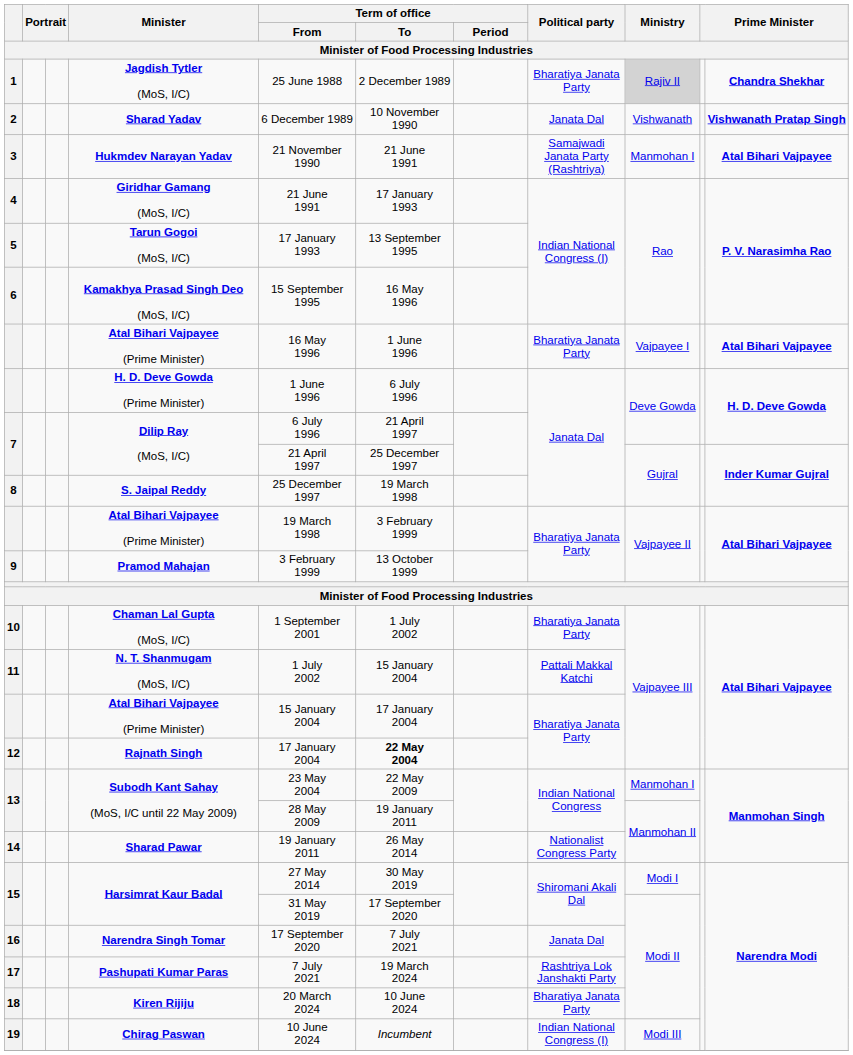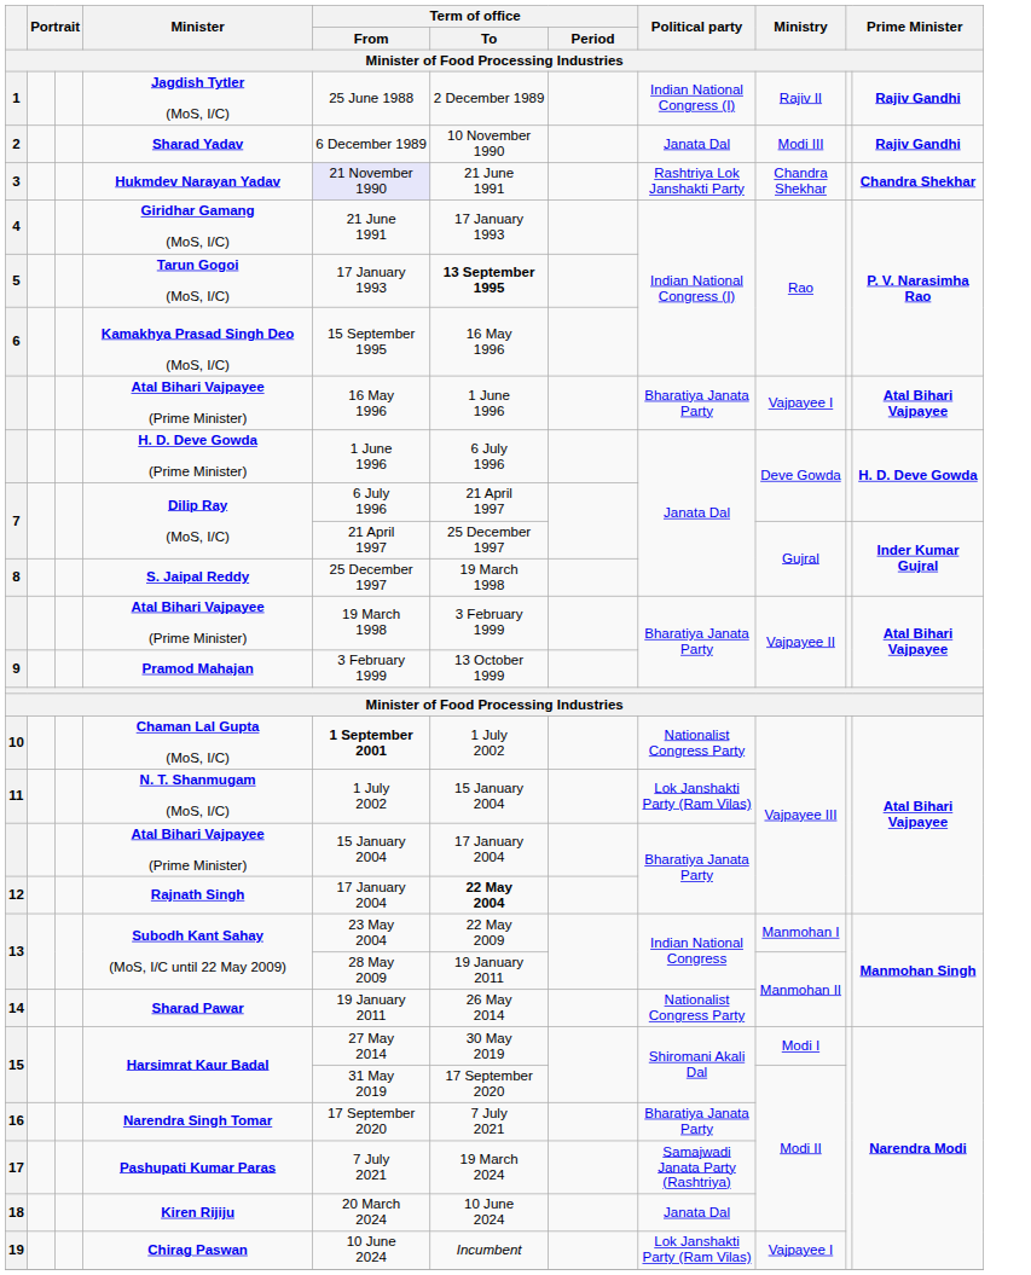Jagdish Tytler (MoS, I/C) | Political party: Bharatiya Janata Party -> Indian National Congress (I)
Jagdish Tytler (MoS, I/C) | Ministry: lightgrey background -> no background
Jagdish Tytler (MoS, I/C) | column 11: Chandra Shekhar -> Rajiv Gandhi
Sharad Yadav | Ministry: Vishwanath -> Modi III
Sharad Yadav | column 11: Vishwanath Pratap Singh -> Rajiv Gandhi
Hukmdev Narayan Yadav | Term of office / From: no background -> lavender background
Hukmdev Narayan Yadav | Political party: Samajwadi Janata Party (Rashtriya) -> Rashtriya Lok Janshakti Party
Hukmdev Narayan Yadav | Ministry: Manmohan I -> Chandra Shekhar
Hukmdev Narayan Yadav | column 11: Atal Bihari Vajpayee -> Chandra Shekhar
Tarun Gogoi (MoS, I/C) | Term of office / To: normal -> bold
Chaman Lal Gupta (MoS, I/C) | Term of office / From: normal -> bold
Chaman Lal Gupta (MoS, I/C) | Political party: Bharatiya Janata Party -> Nationalist Congress Party
N. T. Shanmugam (MoS, I/C) | Political party: Pattali Makkal Katchi -> Lok Janshakti Party (Ram Vilas)
Narendra Singh Tomar | Political party: Janata Dal -> Bharatiya Janata Party
Pashupati Kumar Paras | Political party: Rashtriya Lok Janshakti Party -> Samajwadi Janata Party (Rashtriya)
Kiren Rijiju | Political party: Bharatiya Janata Party -> Janata Dal
Chirag Paswan | Political party: Indian National Congress (I) -> Lok Janshakti Party (Ram Vilas)
Chirag Paswan | Ministry: Modi III -> Vajpayee I
